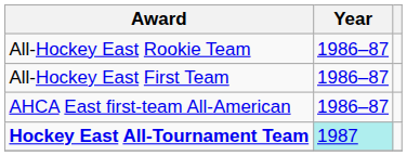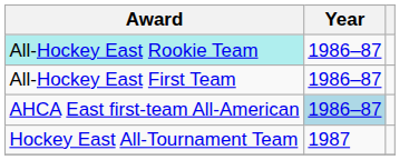row 2 | Award: no background -> paleturquoise background
row 4 | Year: no background -> lightblue background
row 5 | Award: bold -> normal
row 5 | Year: paleturquoise background -> no background
